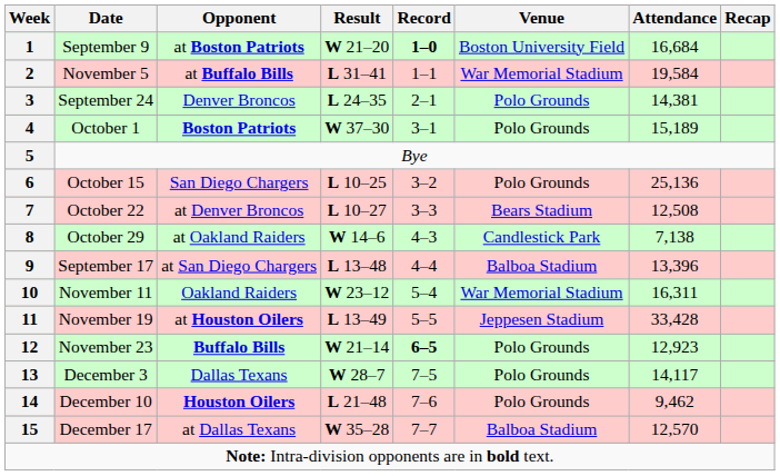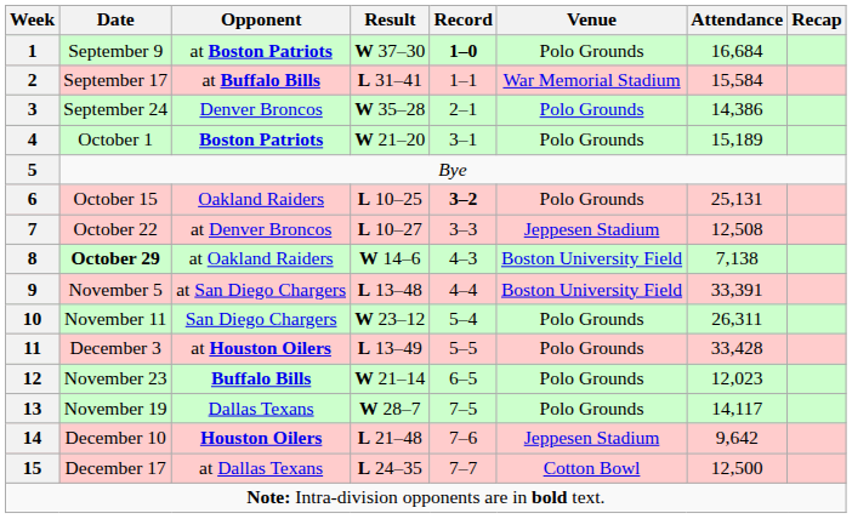1 | Result: W 21–20 -> W 37–30
1 | Venue: Boston University Field -> Polo Grounds
2 | Date: November 5 -> September 17
2 | Attendance: 19,584 -> 15,584
3 | Result: L 24–35 -> W 35–28
3 | Attendance: 14,381 -> 14,386
4 | Result: W 37–30 -> W 21–20
6 | Opponent: San Diego Chargers -> Oakland Raiders
6 | Record: normal -> bold
6 | Attendance: 25,136 -> 25,131
7 | Venue: Bears Stadium -> Jeppesen Stadium
8 | Date: normal -> bold
8 | Venue: Candlestick Park -> Boston University Field
9 | Date: September 17 -> November 5
9 | Venue: Balboa Stadium -> Boston University Field
9 | Attendance: 13,396 -> 33,391
10 | Opponent: Oakland Raiders -> San Diego Chargers
10 | Venue: War Memorial Stadium -> Polo Grounds
10 | Attendance: 16,311 -> 26,311
11 | Date: November 19 -> December 3
11 | Venue: Jeppesen Stadium -> Polo Grounds
12 | Record: bold -> normal
12 | Attendance: 12,923 -> 12,023
13 | Date: December 3 -> November 19
14 | Venue: Polo Grounds -> Jeppesen Stadium
14 | Attendance: 9,462 -> 9,642
15 | Result: W 35–28 -> L 24–35
15 | Venue: Balboa Stadium -> Cotton Bowl
15 | Attendance: 12,570 -> 12,500
